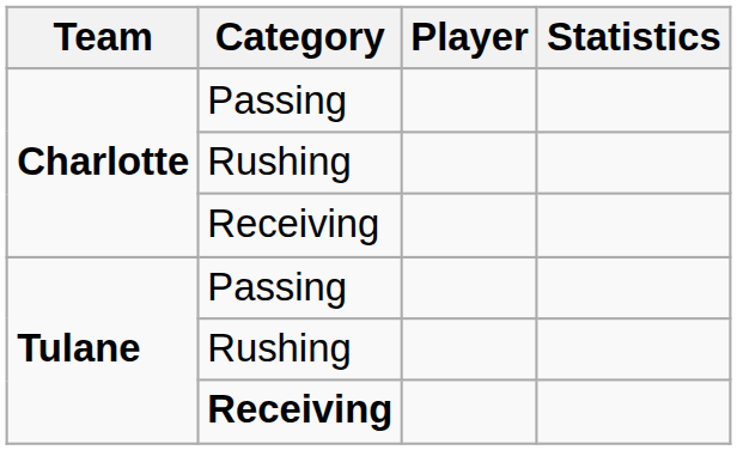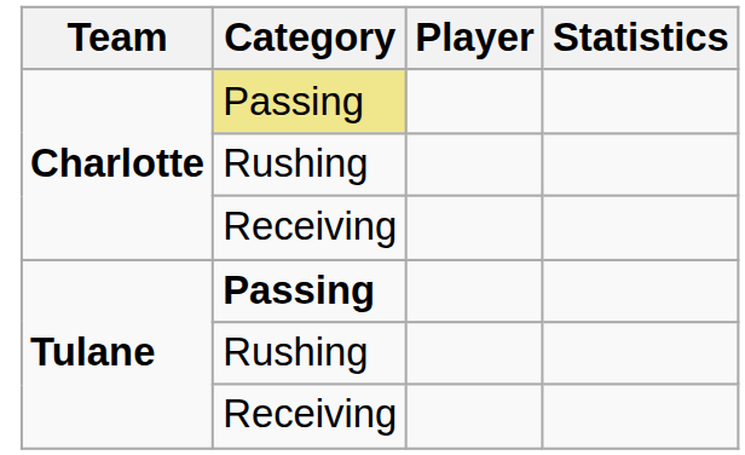Charlotte / Passing | Category: no background -> khaki background
Tulane / Passing | Category: normal -> bold
Tulane / Receiving | Category: bold -> normal
